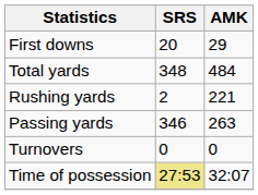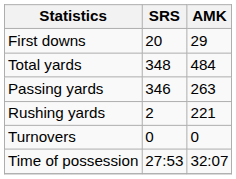rows swapped: Rushing yards <-> Passing yards
Time of possession | SRS: khaki background -> no background
